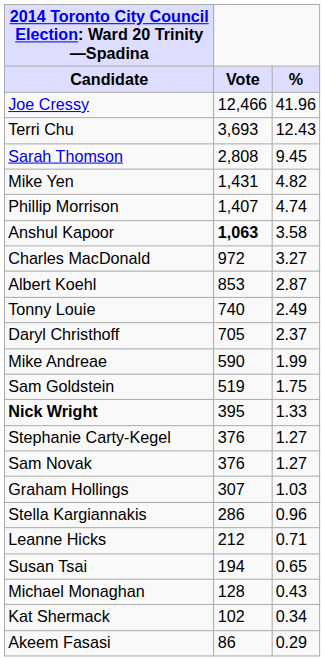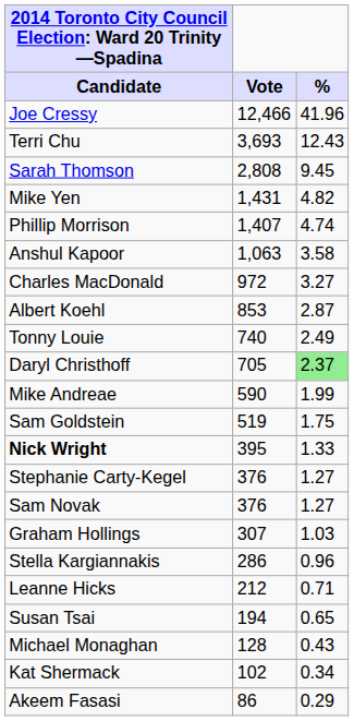Anshul Kapoor | Vote: bold -> normal
Daryl Christhoff | %: no background -> lightgreen background
